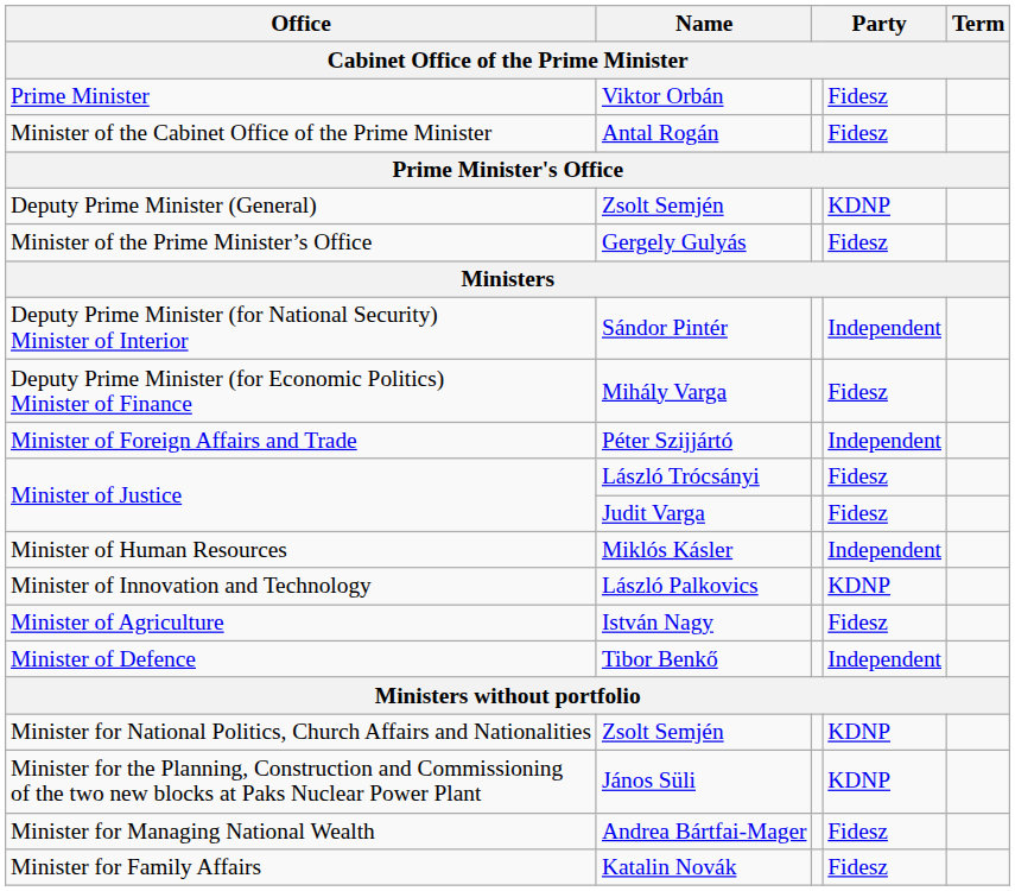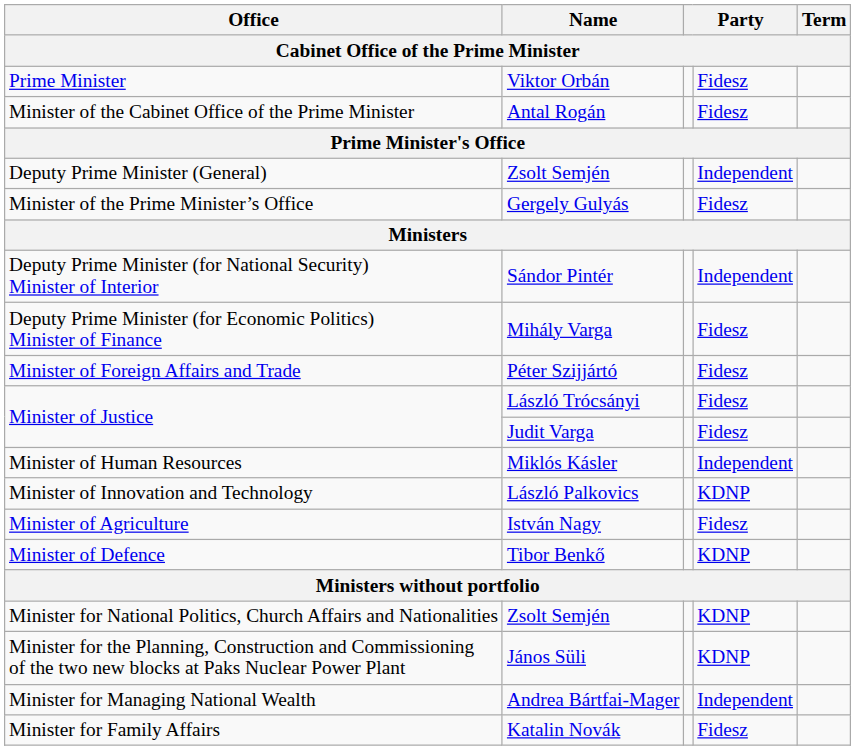Deputy Prime Minister (General) | column 4: KDNP -> Independent
Minister of Foreign Affairs and Trade | column 4: Independent -> Fidesz
Minister of Defence | column 4: Independent -> KDNP
Minister for Managing National Wealth | column 4: Fidesz -> Independent
